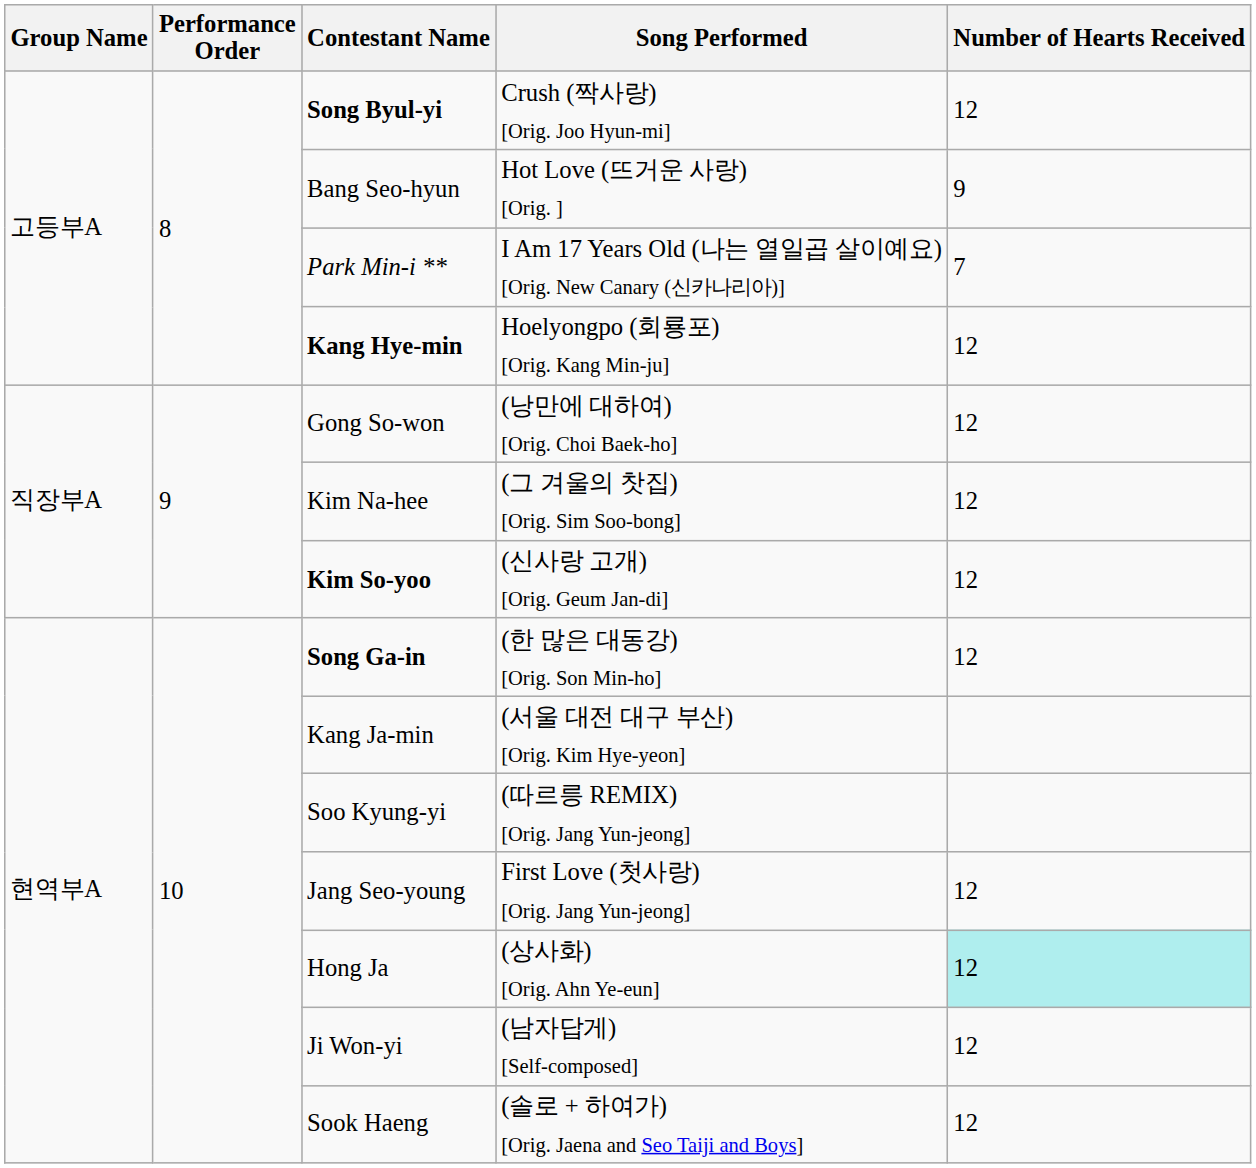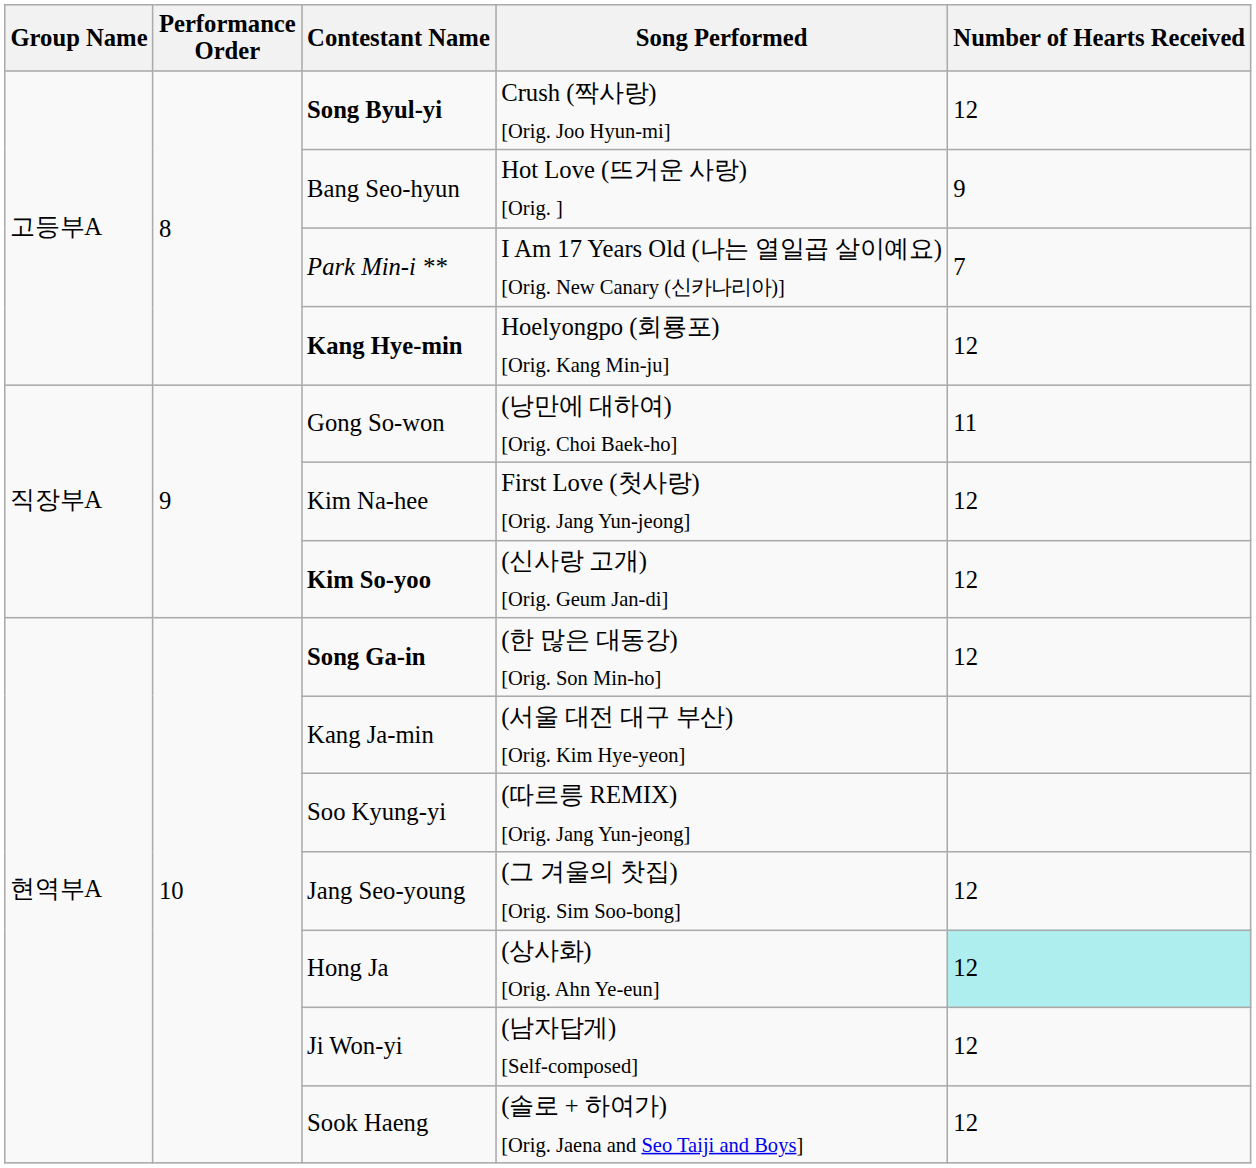Gong So-won | Number of Hearts Received: 12 -> 11
Kim Na-hee | Song Performed: (그 겨울의 찻집) [Orig. Sim Soo-bong] -> First Love (첫사랑) [Orig. Jang Yun-jeong]
Jang Seo-young | Song Performed: First Love (첫사랑) [Orig. Jang Yun-jeong] -> (그 겨울의 찻집) [Orig. Sim Soo-bong]
